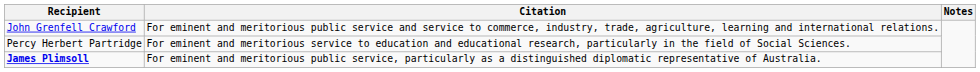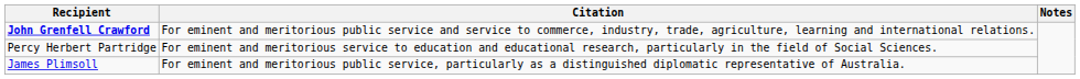John Grenfell Crawford | Recipient: normal -> bold
James Plimsoll | Recipient: bold -> normal
